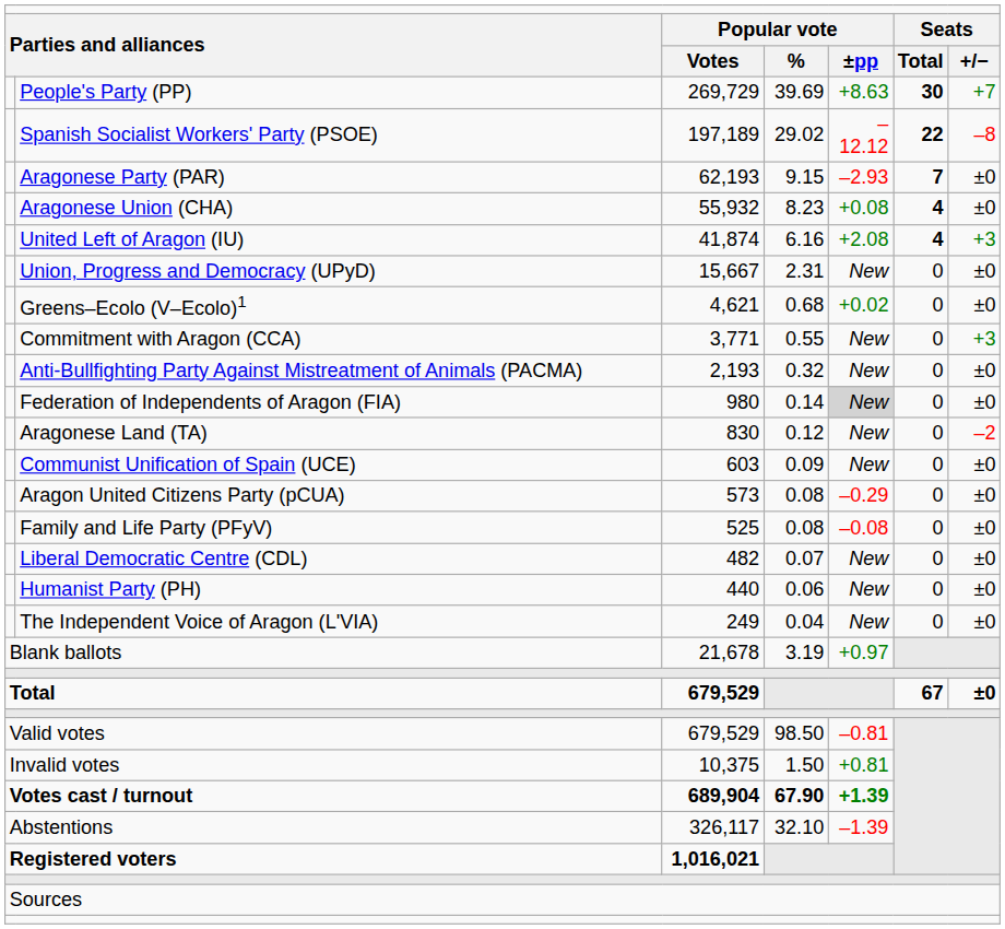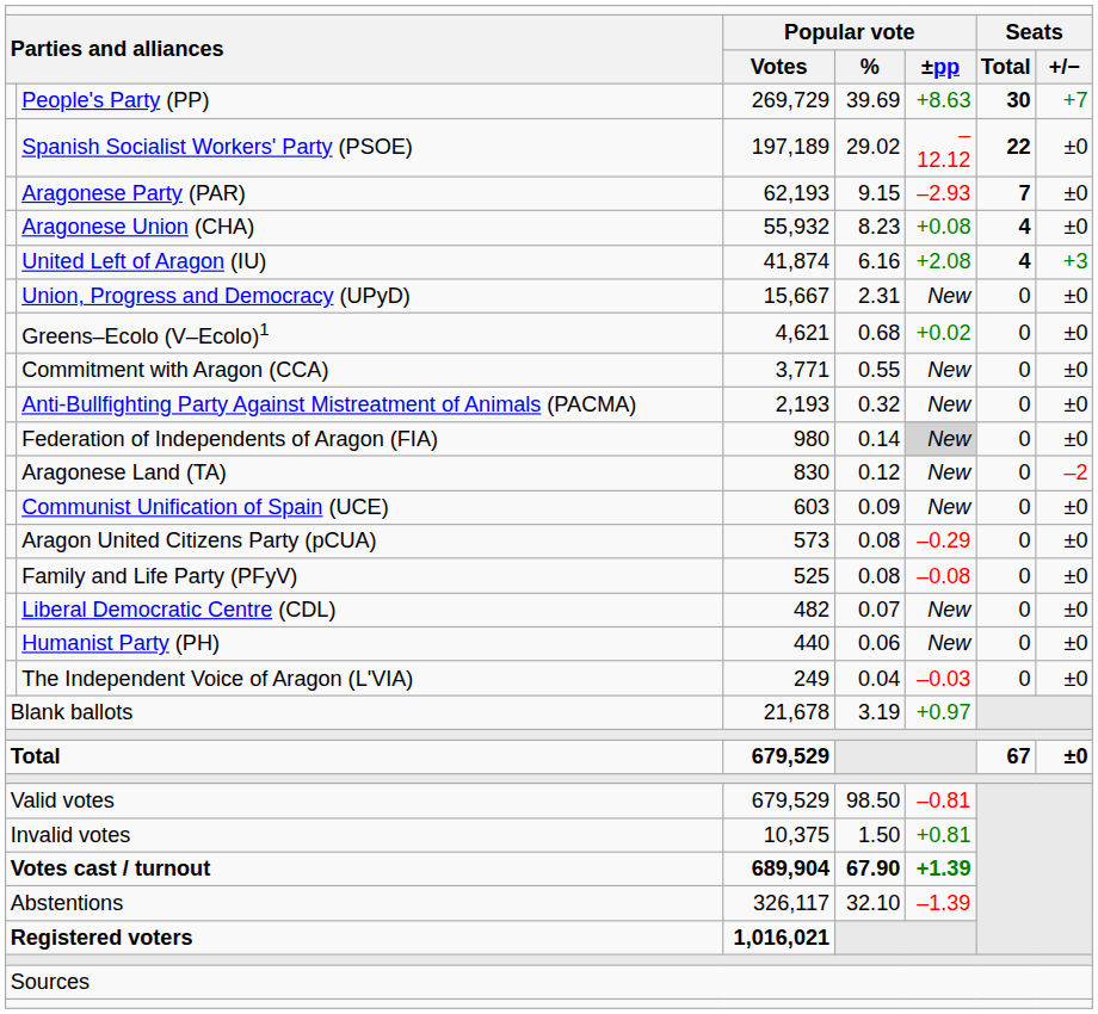Spanish Socialist Workers' Party (PSOE) | column 7: –8 -> ±0
Commitment with Aragon (CCA) | column 7: +3 -> ±0
The Independent Voice of Aragon (L'VIA) | column 5: New -> –0.03
